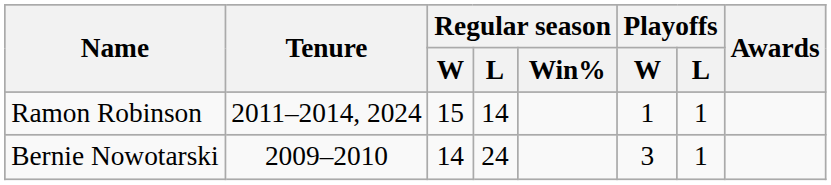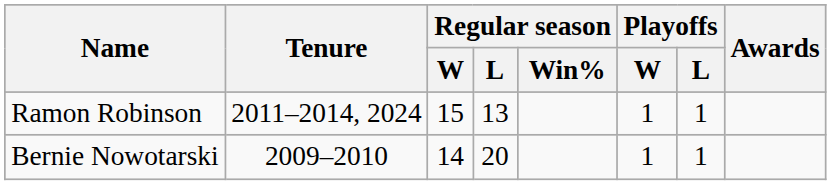Ramon Robinson | Regular season / L: 14 -> 13
Bernie Nowotarski | Regular season / L: 24 -> 20
Bernie Nowotarski | Playoffs / W: 3 -> 1
